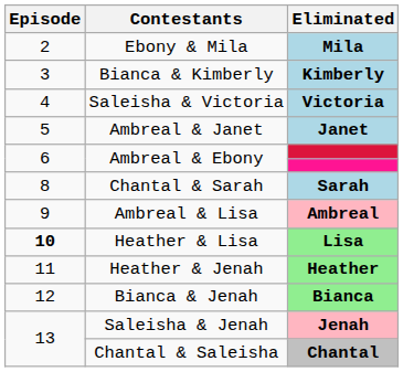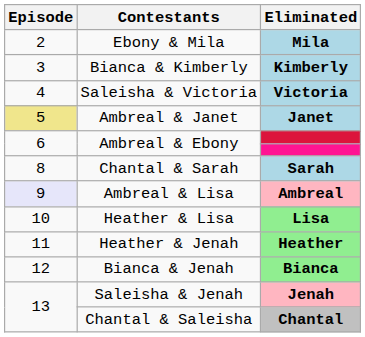Ambreal & Janet | Episode: no background -> khaki background
Ambreal & Lisa | Episode: no background -> lavender background
Heather & Lisa | Episode: bold -> normal
